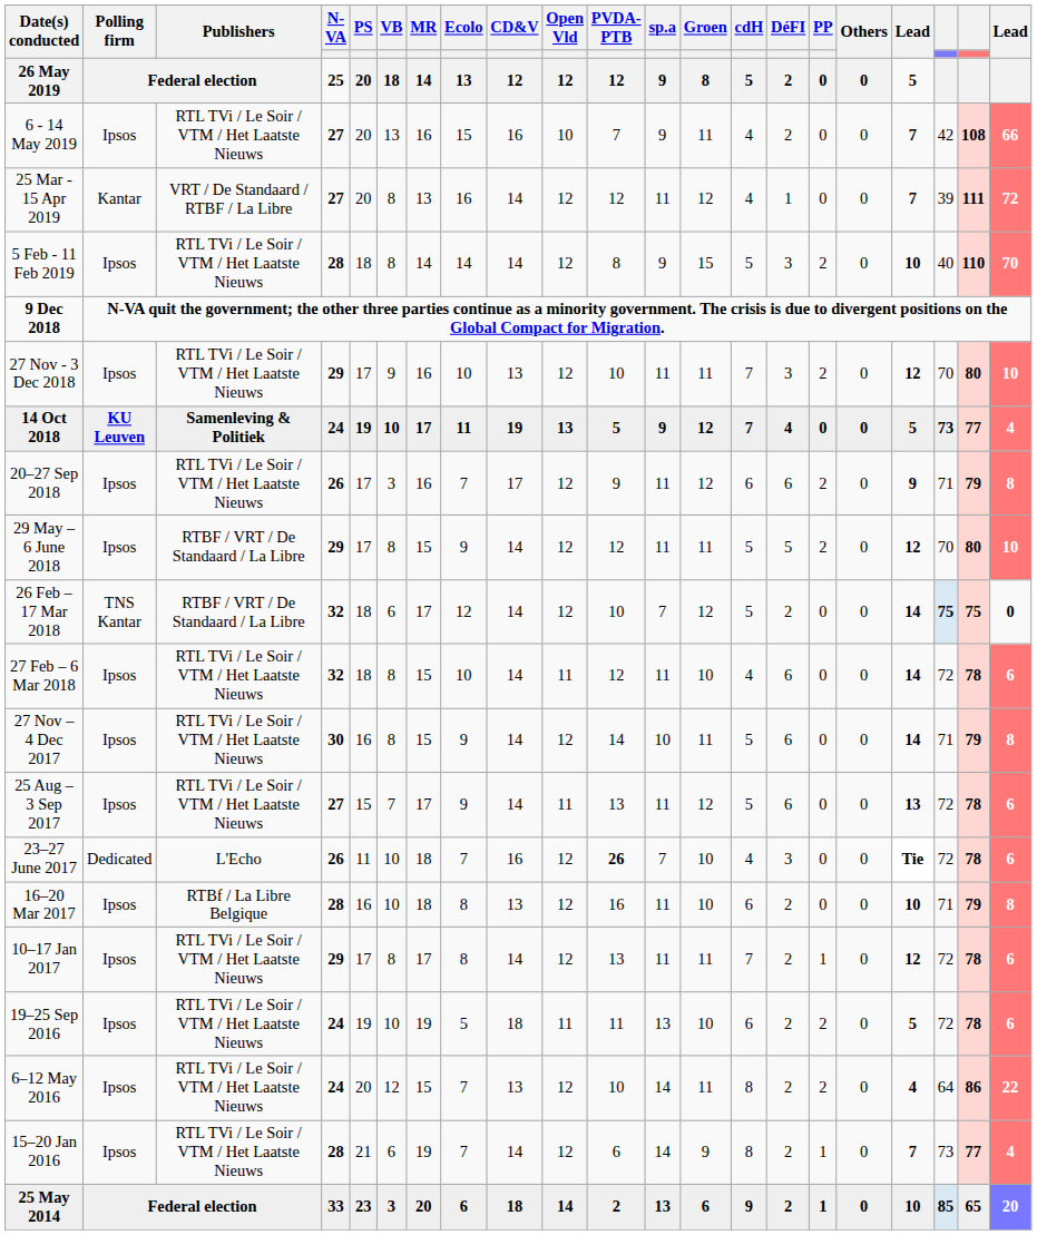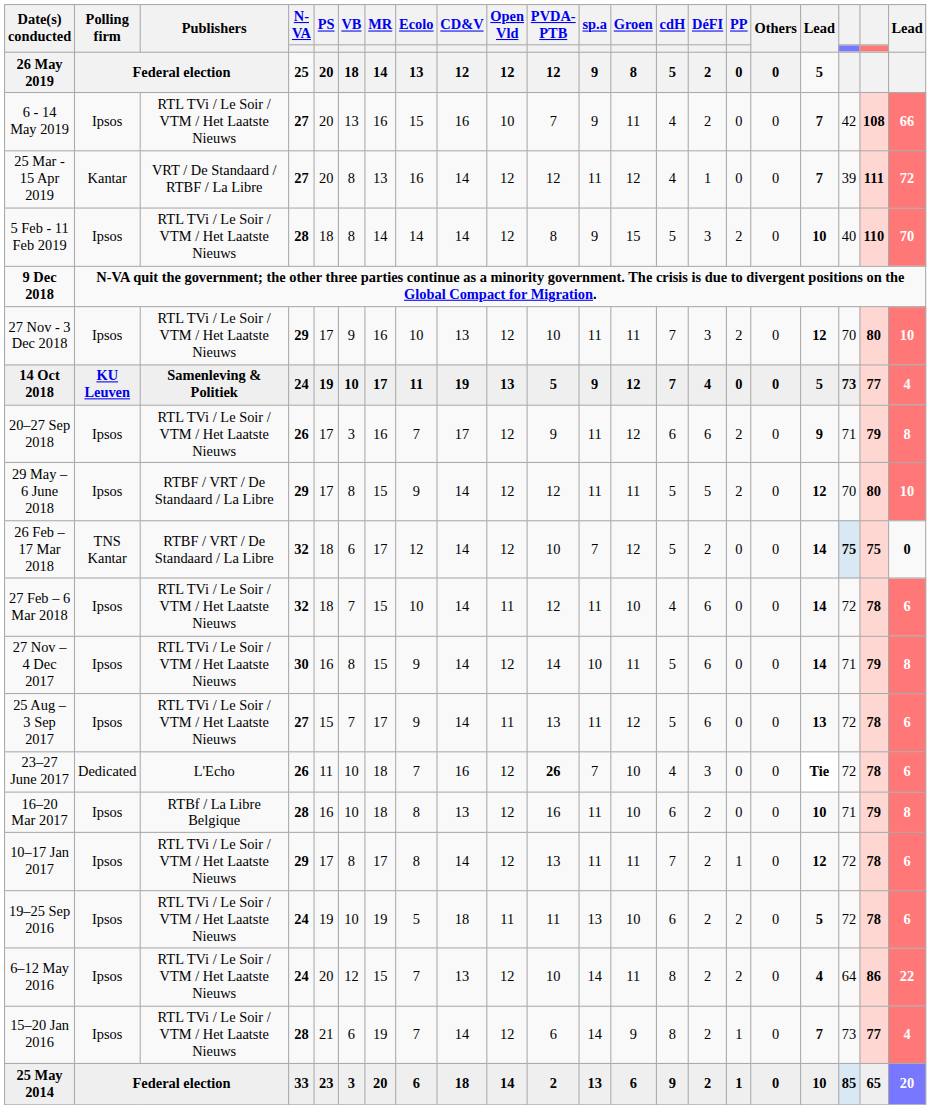27 Feb – 6 Mar 2018 | VB: 8 -> 7
